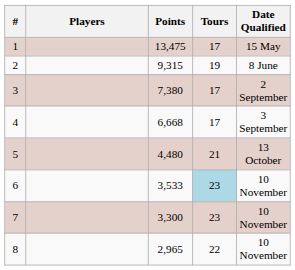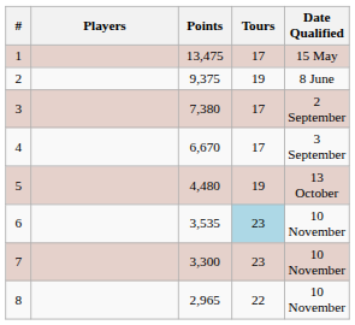2 | Points: 9,315 -> 9,375
4 | Points: 6,668 -> 6,670
5 | Tours: 21 -> 19
6 | Points: 3,533 -> 3,535
